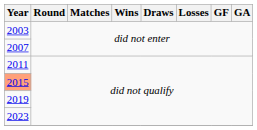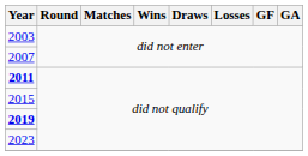2011 | Year: normal -> bold
2015 | Year: lightsalmon background -> no background
2019 | Year: normal -> bold
